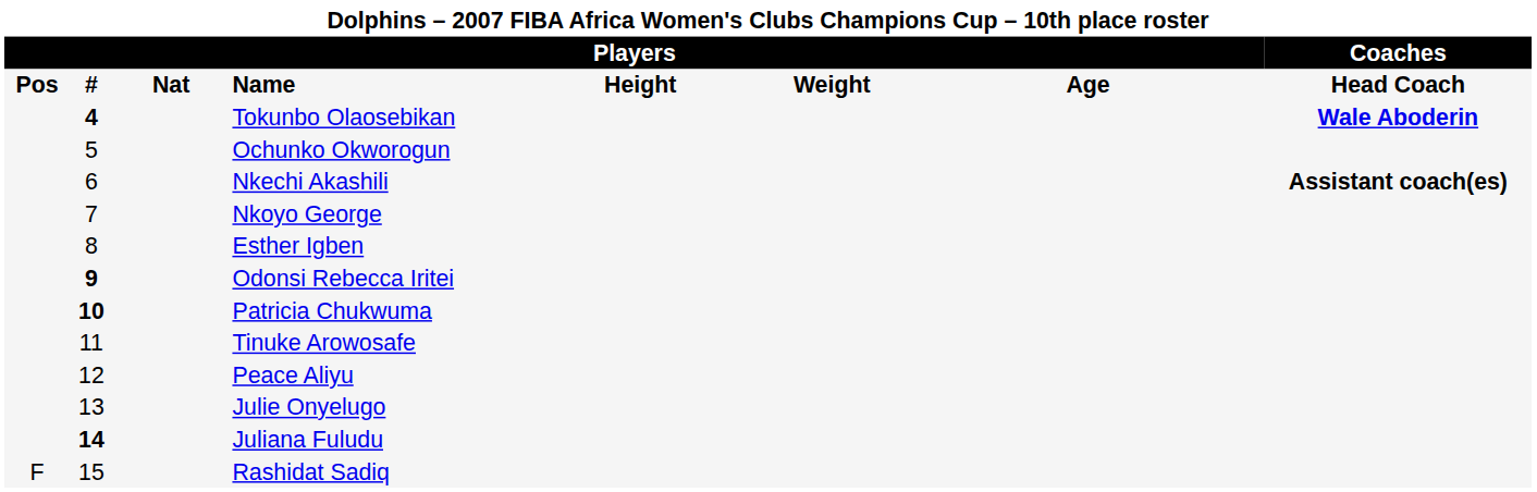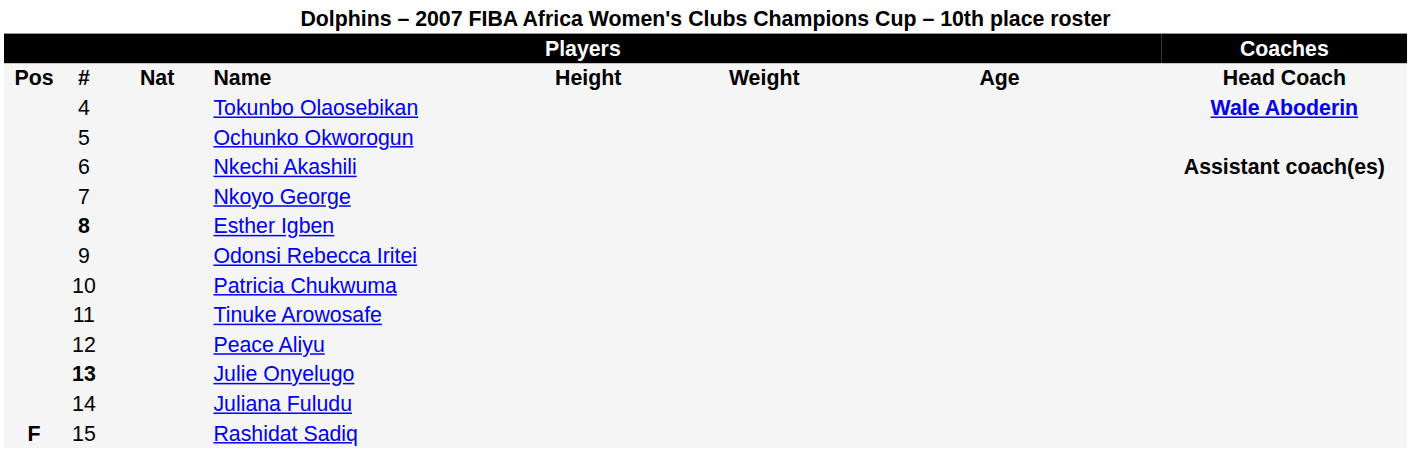Tokunbo Olaosebikan | column 2: bold -> normal
Esther Igben | column 2: normal -> bold
Odonsi Rebecca Iritei | column 2: bold -> normal
Patricia Chukwuma | column 2: bold -> normal
Julie Onyelugo | column 2: normal -> bold
Juliana Fuludu | column 2: bold -> normal
Rashidat Sadiq | column 1: normal -> bold
